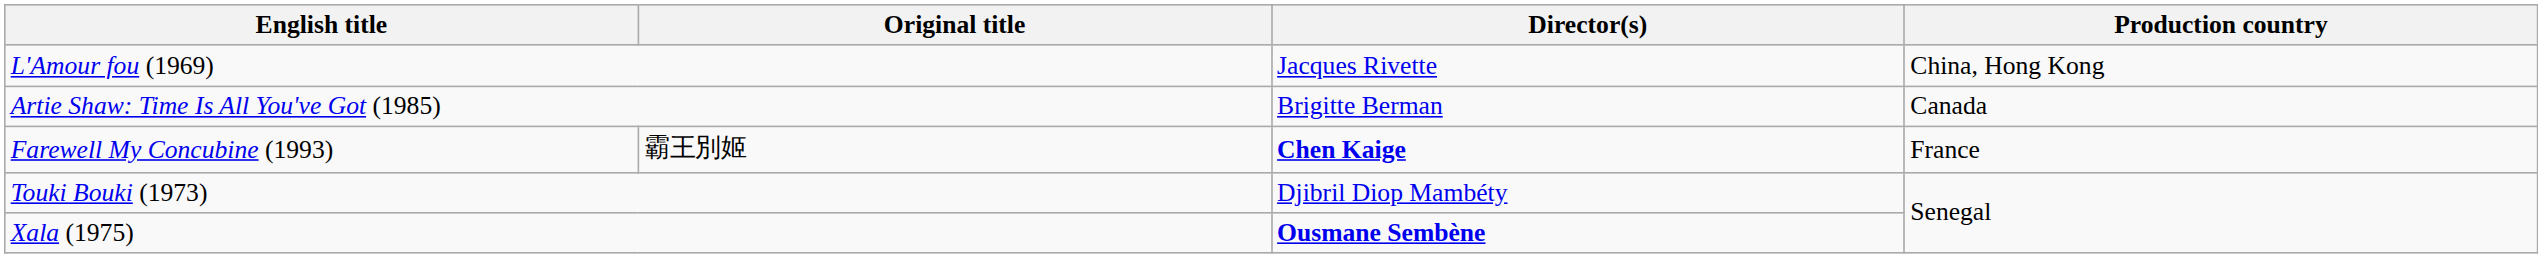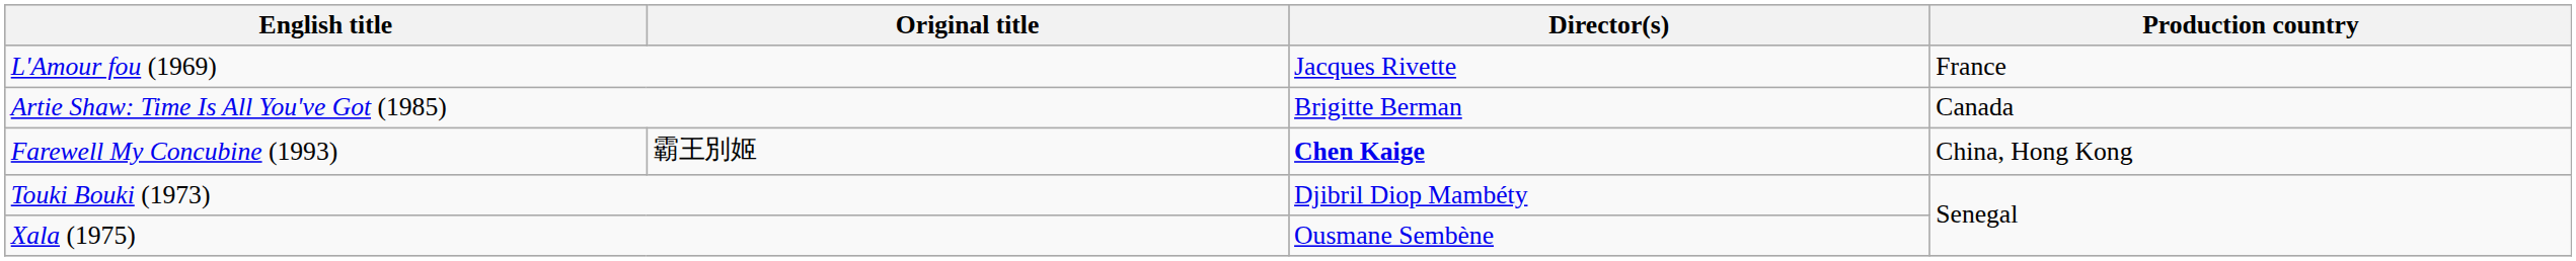L'Amour fou (1969) | Production country: China, Hong Kong -> France
Farewell My Concubine (1993) | Production country: France -> China, Hong Kong
Xala (1975) | Director(s): bold -> normal
